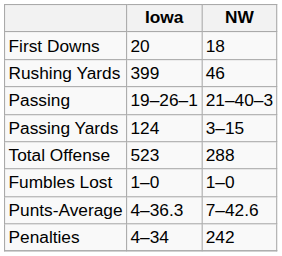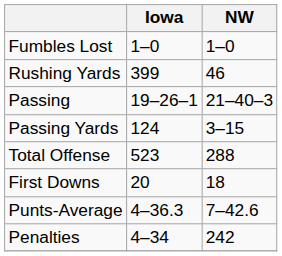rows swapped: First Downs <-> Fumbles Lost
